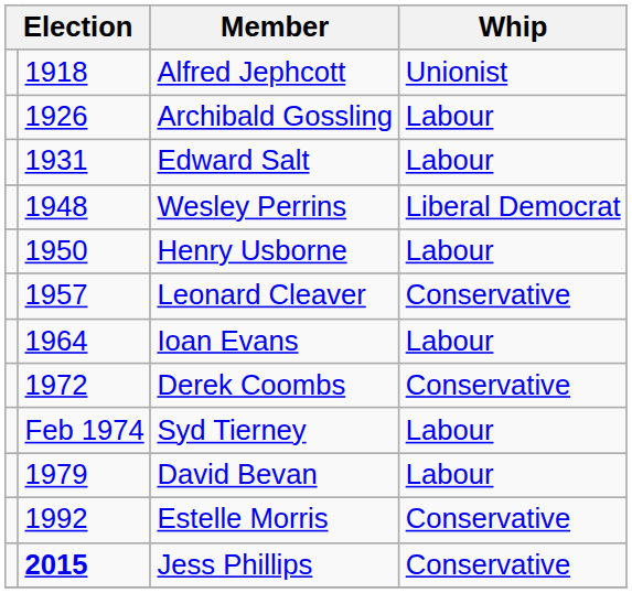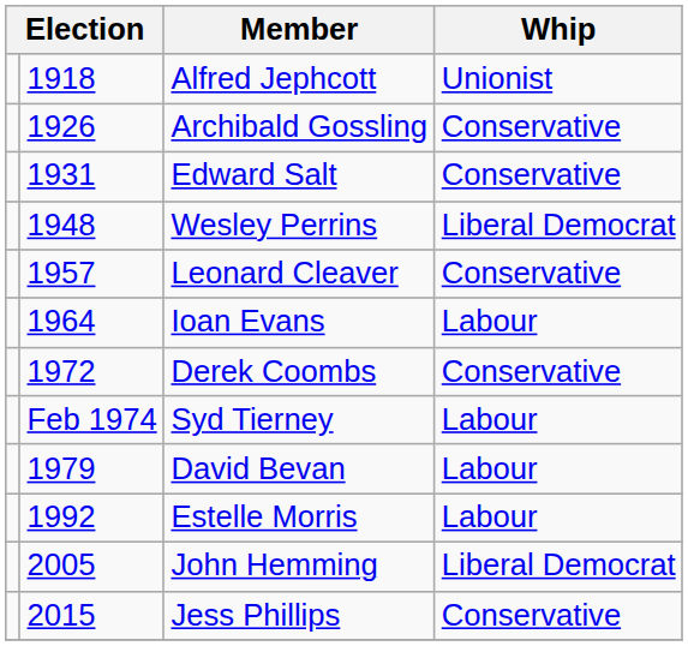Archibald Gossling | Whip: Labour -> Conservative
Edward Salt | Whip: Labour -> Conservative
- row: 1950 | Henry Usborne | Labour
Estelle Morris | Whip: Conservative -> Labour
+ row: 2005 | John Hemming | Liberal Democrat
Jess Phillips | column 2: bold -> normal
